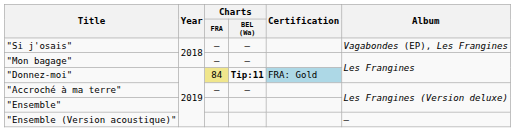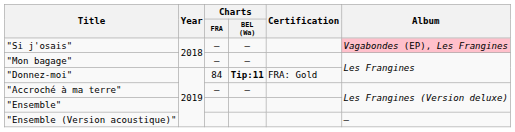"Si j'osais" | Album: no background -> pink background
"Donnez-moi" | Charts / FRA: khaki background -> no background
"Donnez-moi" | Certification: lightblue background -> no background
